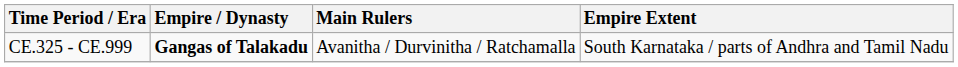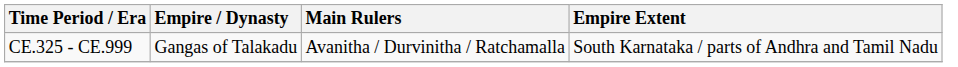CE.325 - CE.999 | Empire / Dynasty: bold -> normal
